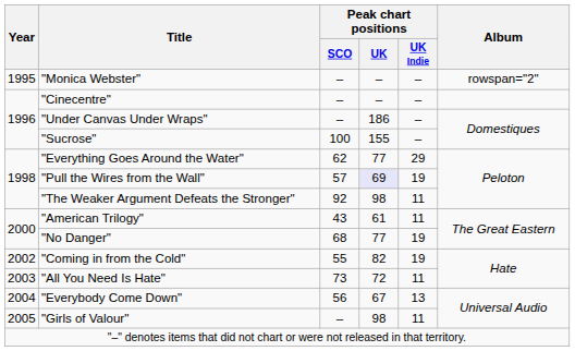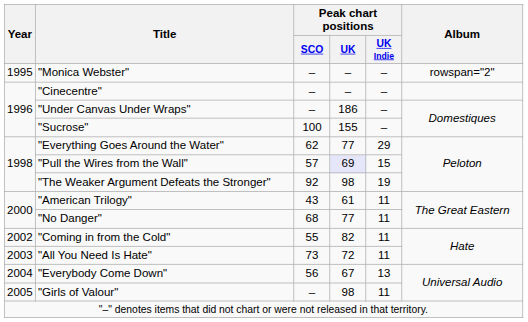"Pull the Wires from the Wall" | Peak chart positions / UK Indie: 19 -> 15
"The Weaker Argument Defeats the Stronger" | Peak chart positions / UK Indie: 11 -> 19
"No Danger" | Peak chart positions / UK Indie: 19 -> 11
"Coming in from the Cold" | Peak chart positions / UK Indie: 19 -> 11
